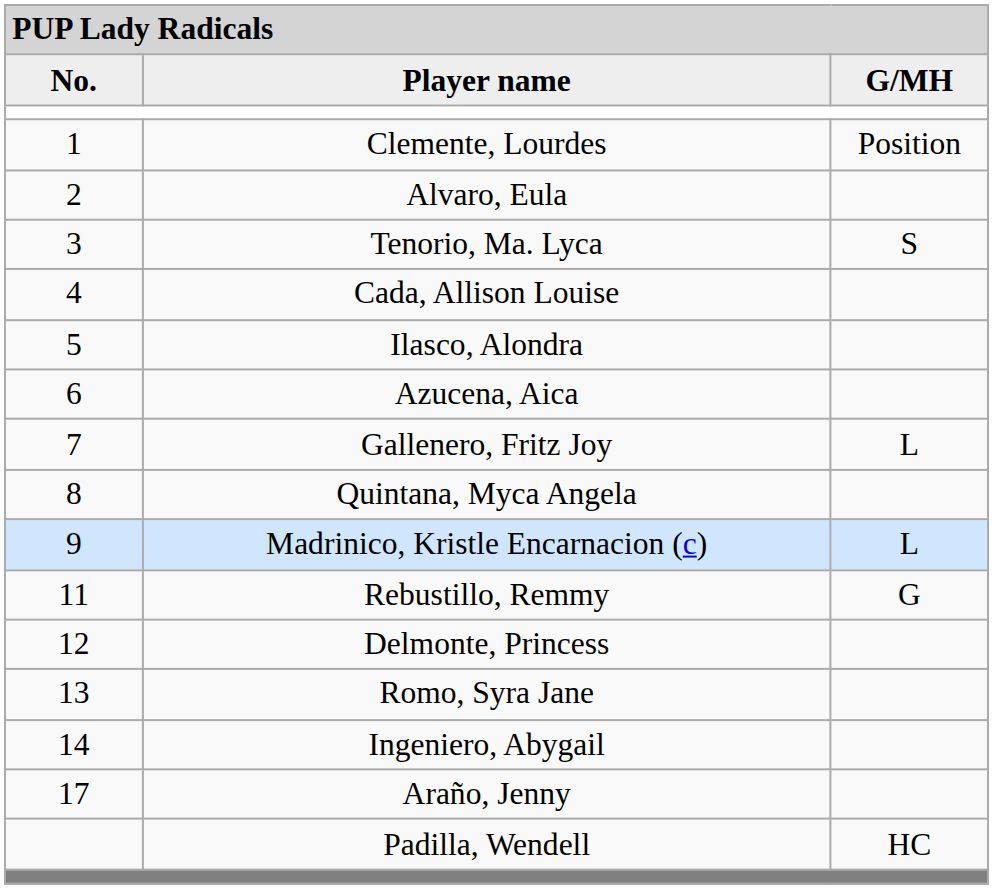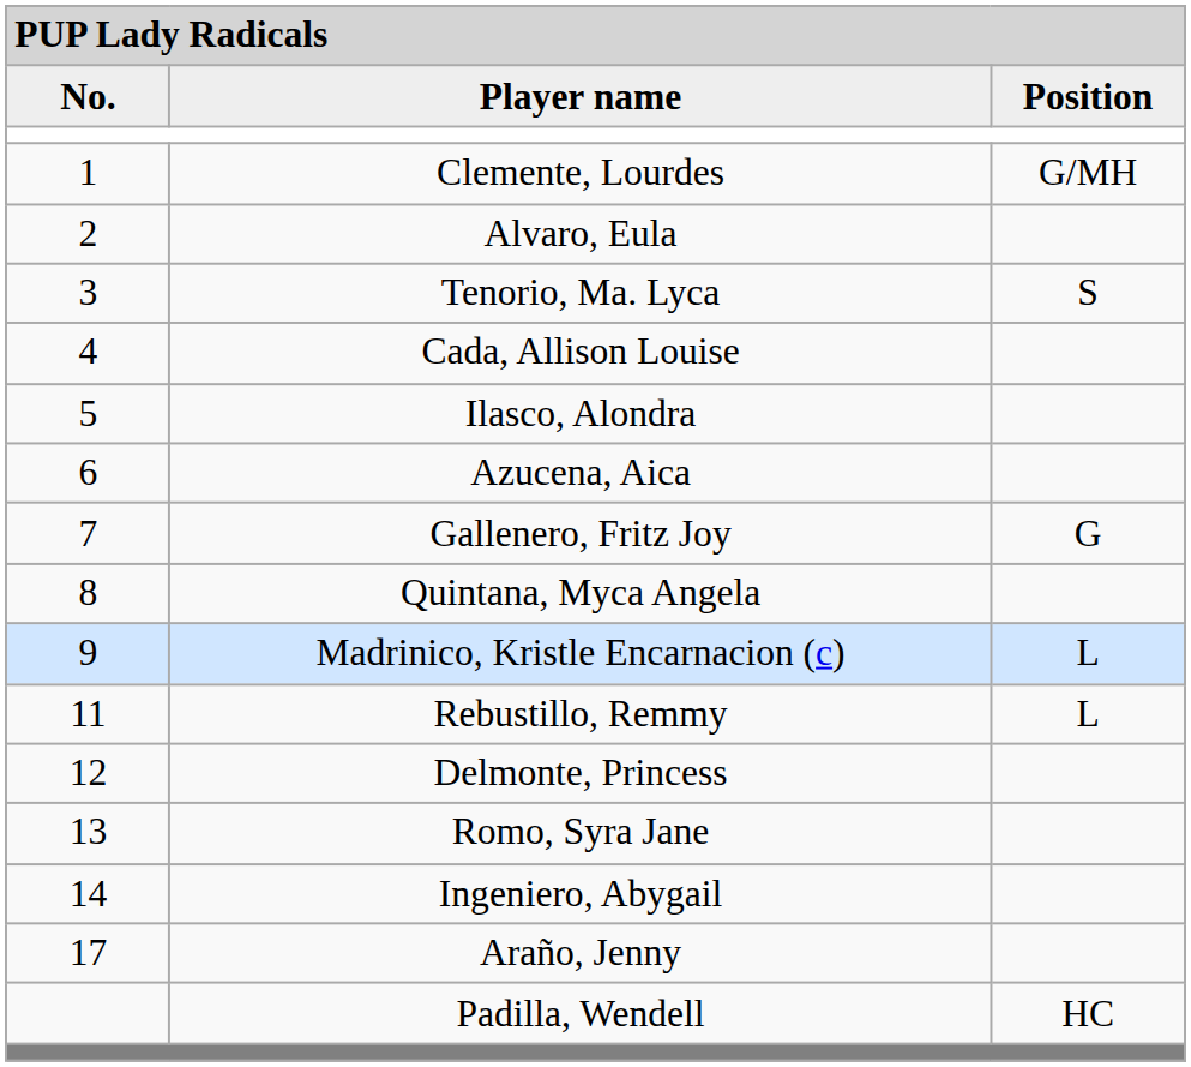Player name | column 3: G/MH -> Position
Clemente, Lourdes | column 3: Position -> G/MH
Gallenero, Fritz Joy | column 3: L -> G
Rebustillo, Remmy | column 3: G -> L
